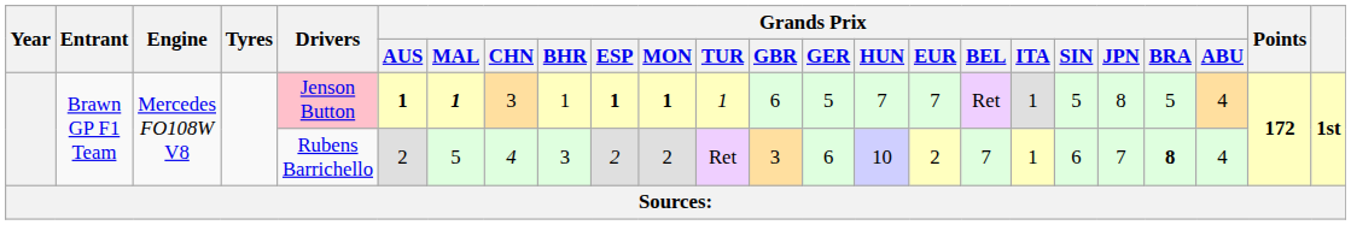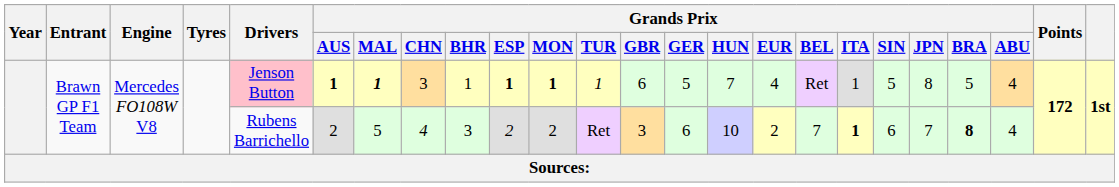row 3 | Grands Prix / EUR: 7 -> 4
row 4 | Grands Prix / ITA: normal -> bold
